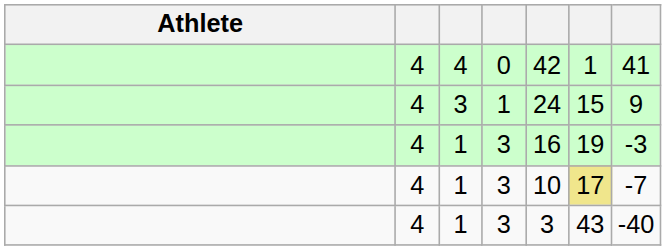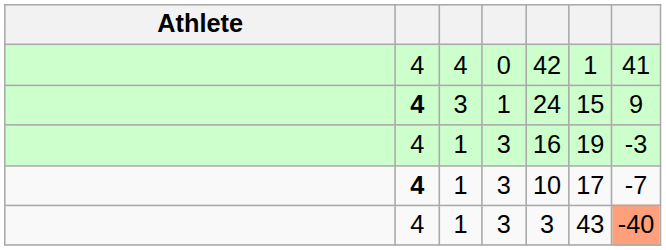row 3 | column 2: normal -> bold
row 5 | column 2: normal -> bold
row 5 | column 6: khaki background -> no background
row 6 | column 7: no background -> lightsalmon background
